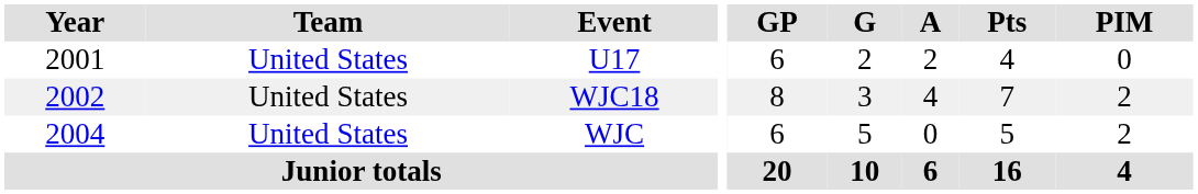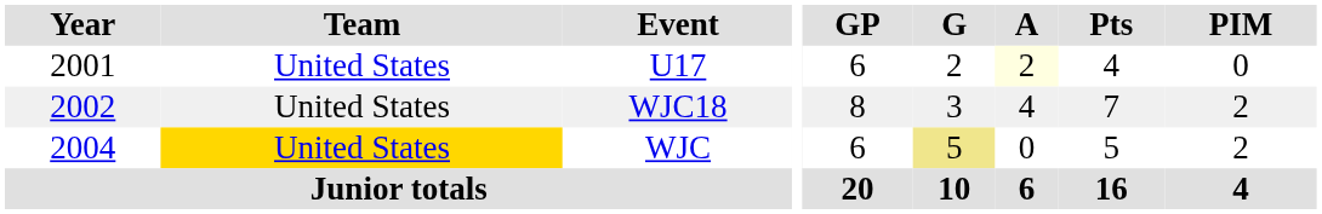U17 | A: no background -> lightyellow background
WJC | Team: no background -> gold background
WJC | G: no background -> khaki background
